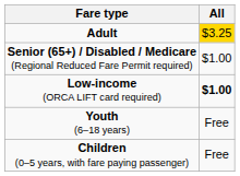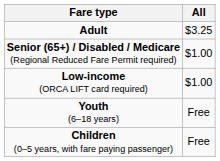Adult | All: gold background -> no background
Low-income (ORCA LIFT card required) | All: bold -> normal
